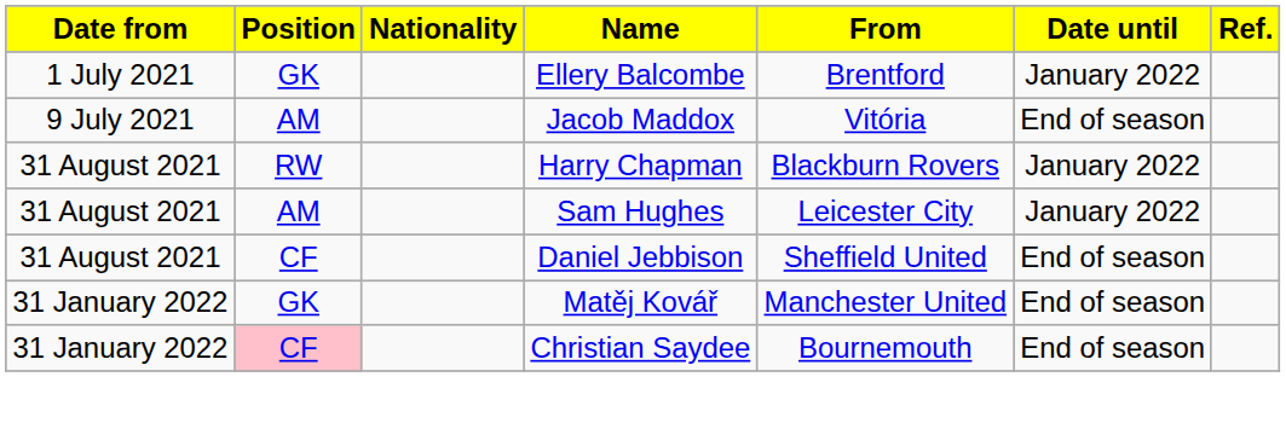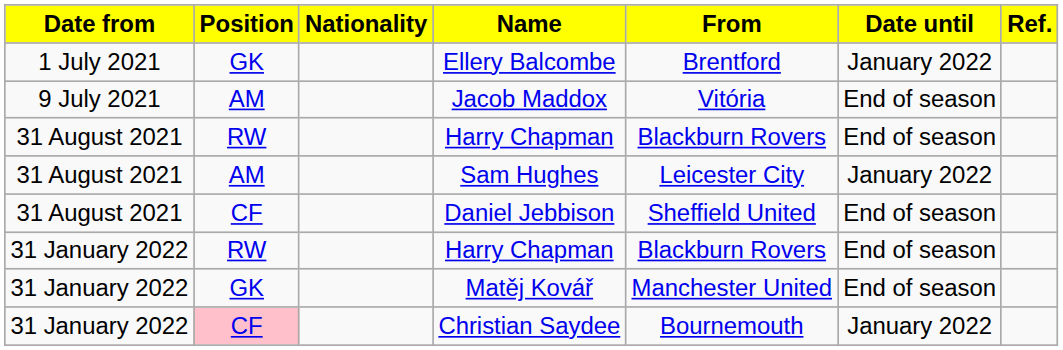31 August 2021 / Harry Chapman | Date until: January 2022 -> End of season
+ row: 31 January 2022 | RW | Harry Chapman | Blackburn Rovers | End of season
Christian Saydee | Date until: End of season -> January 2022
